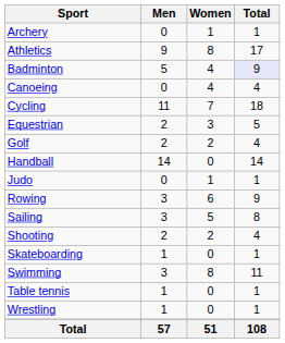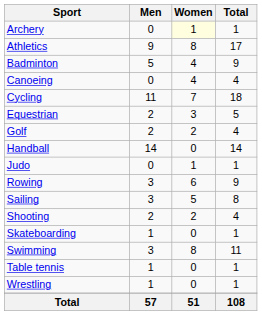Archery | Women: no background -> lightyellow background
Badminton | Total: lavender background -> no background
